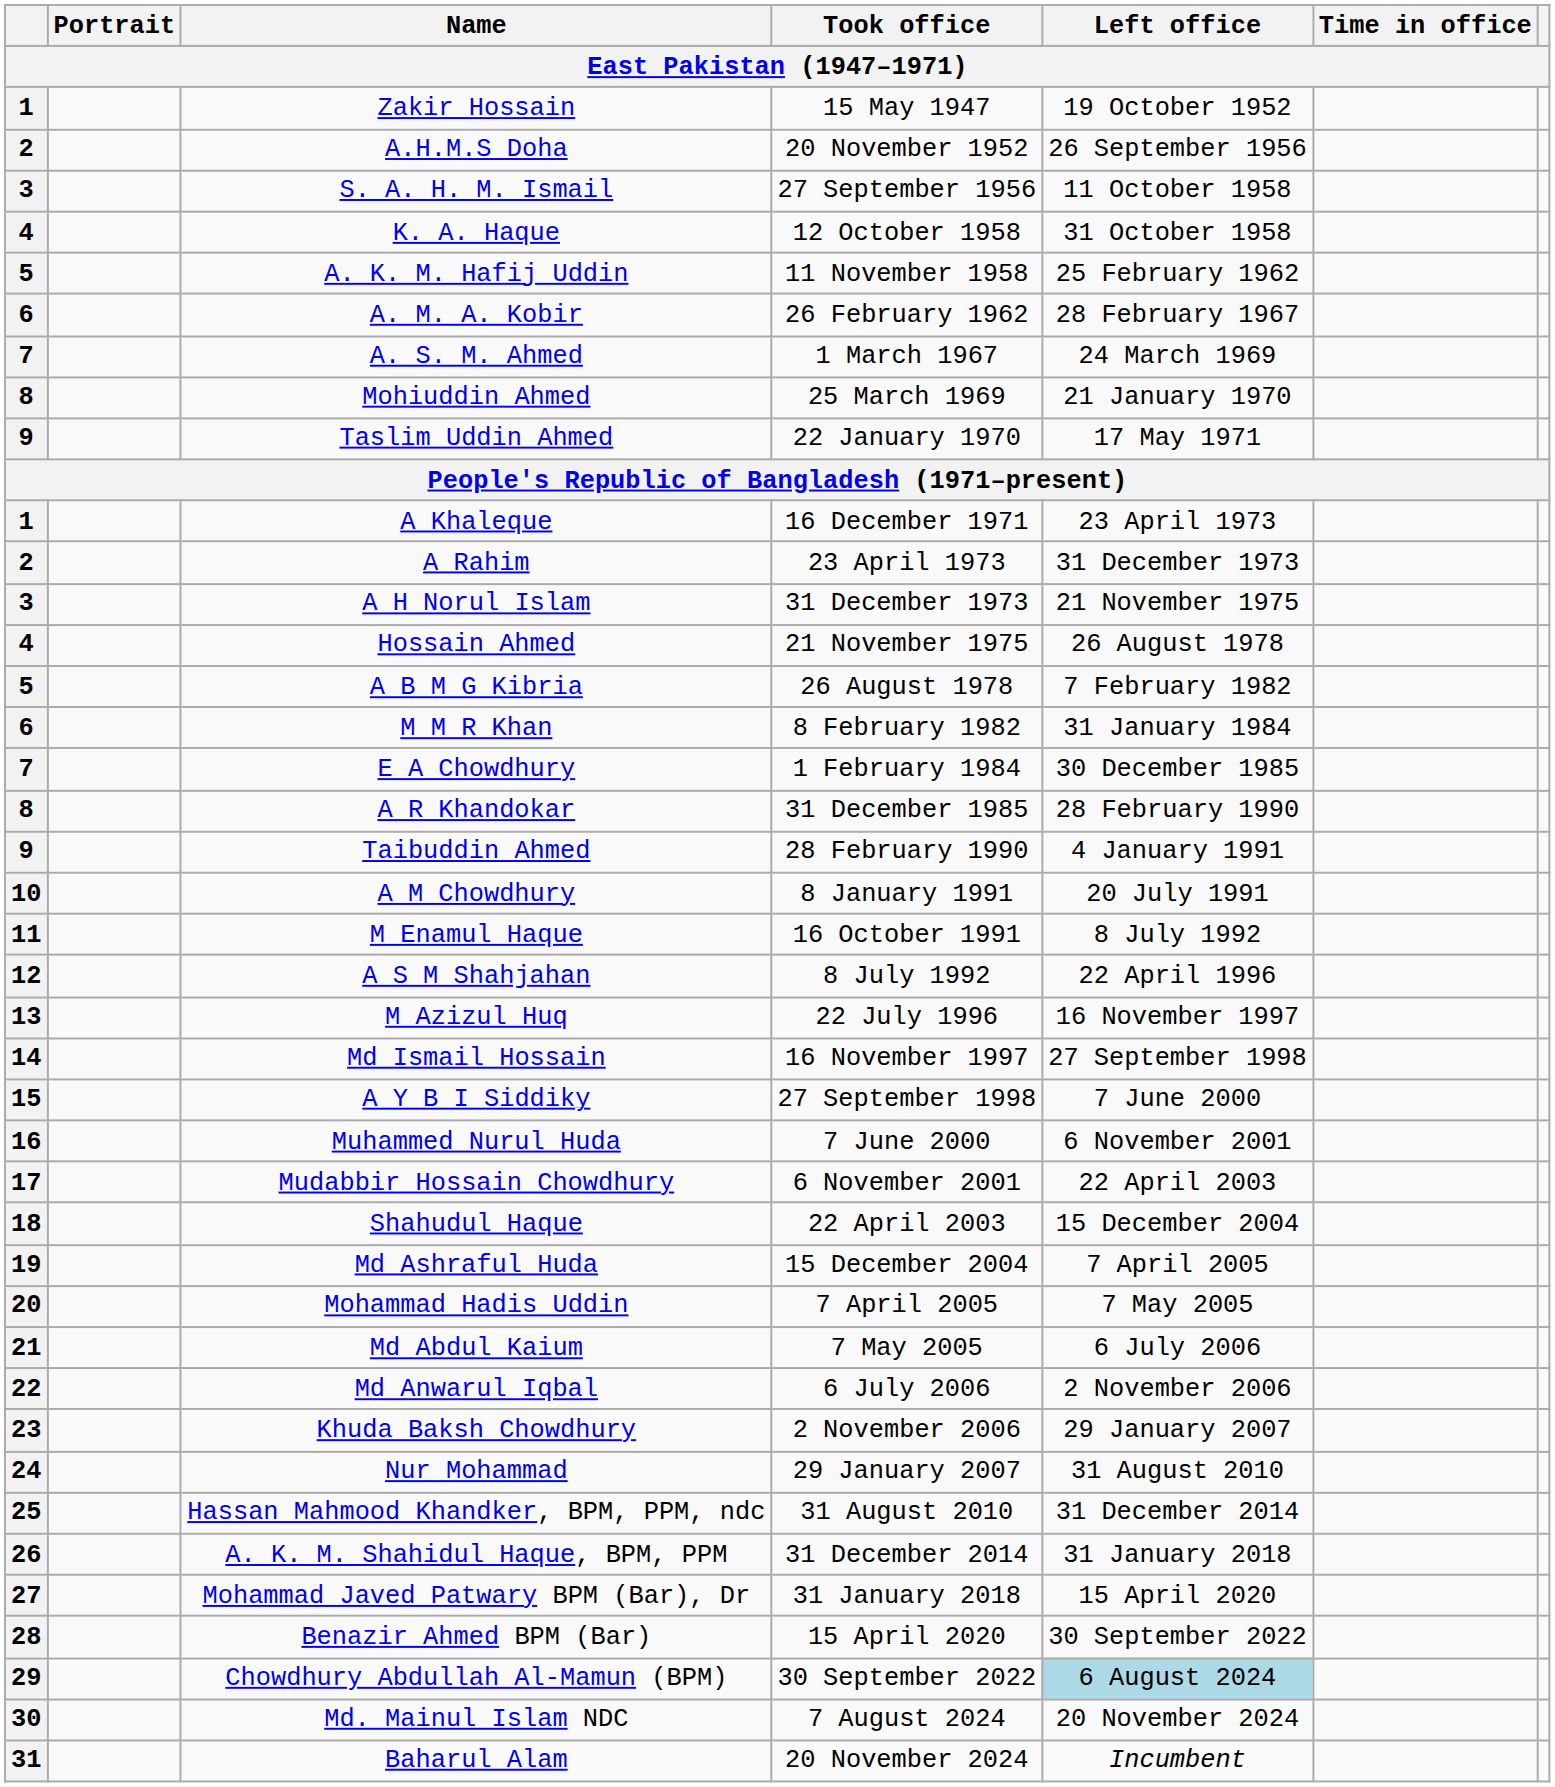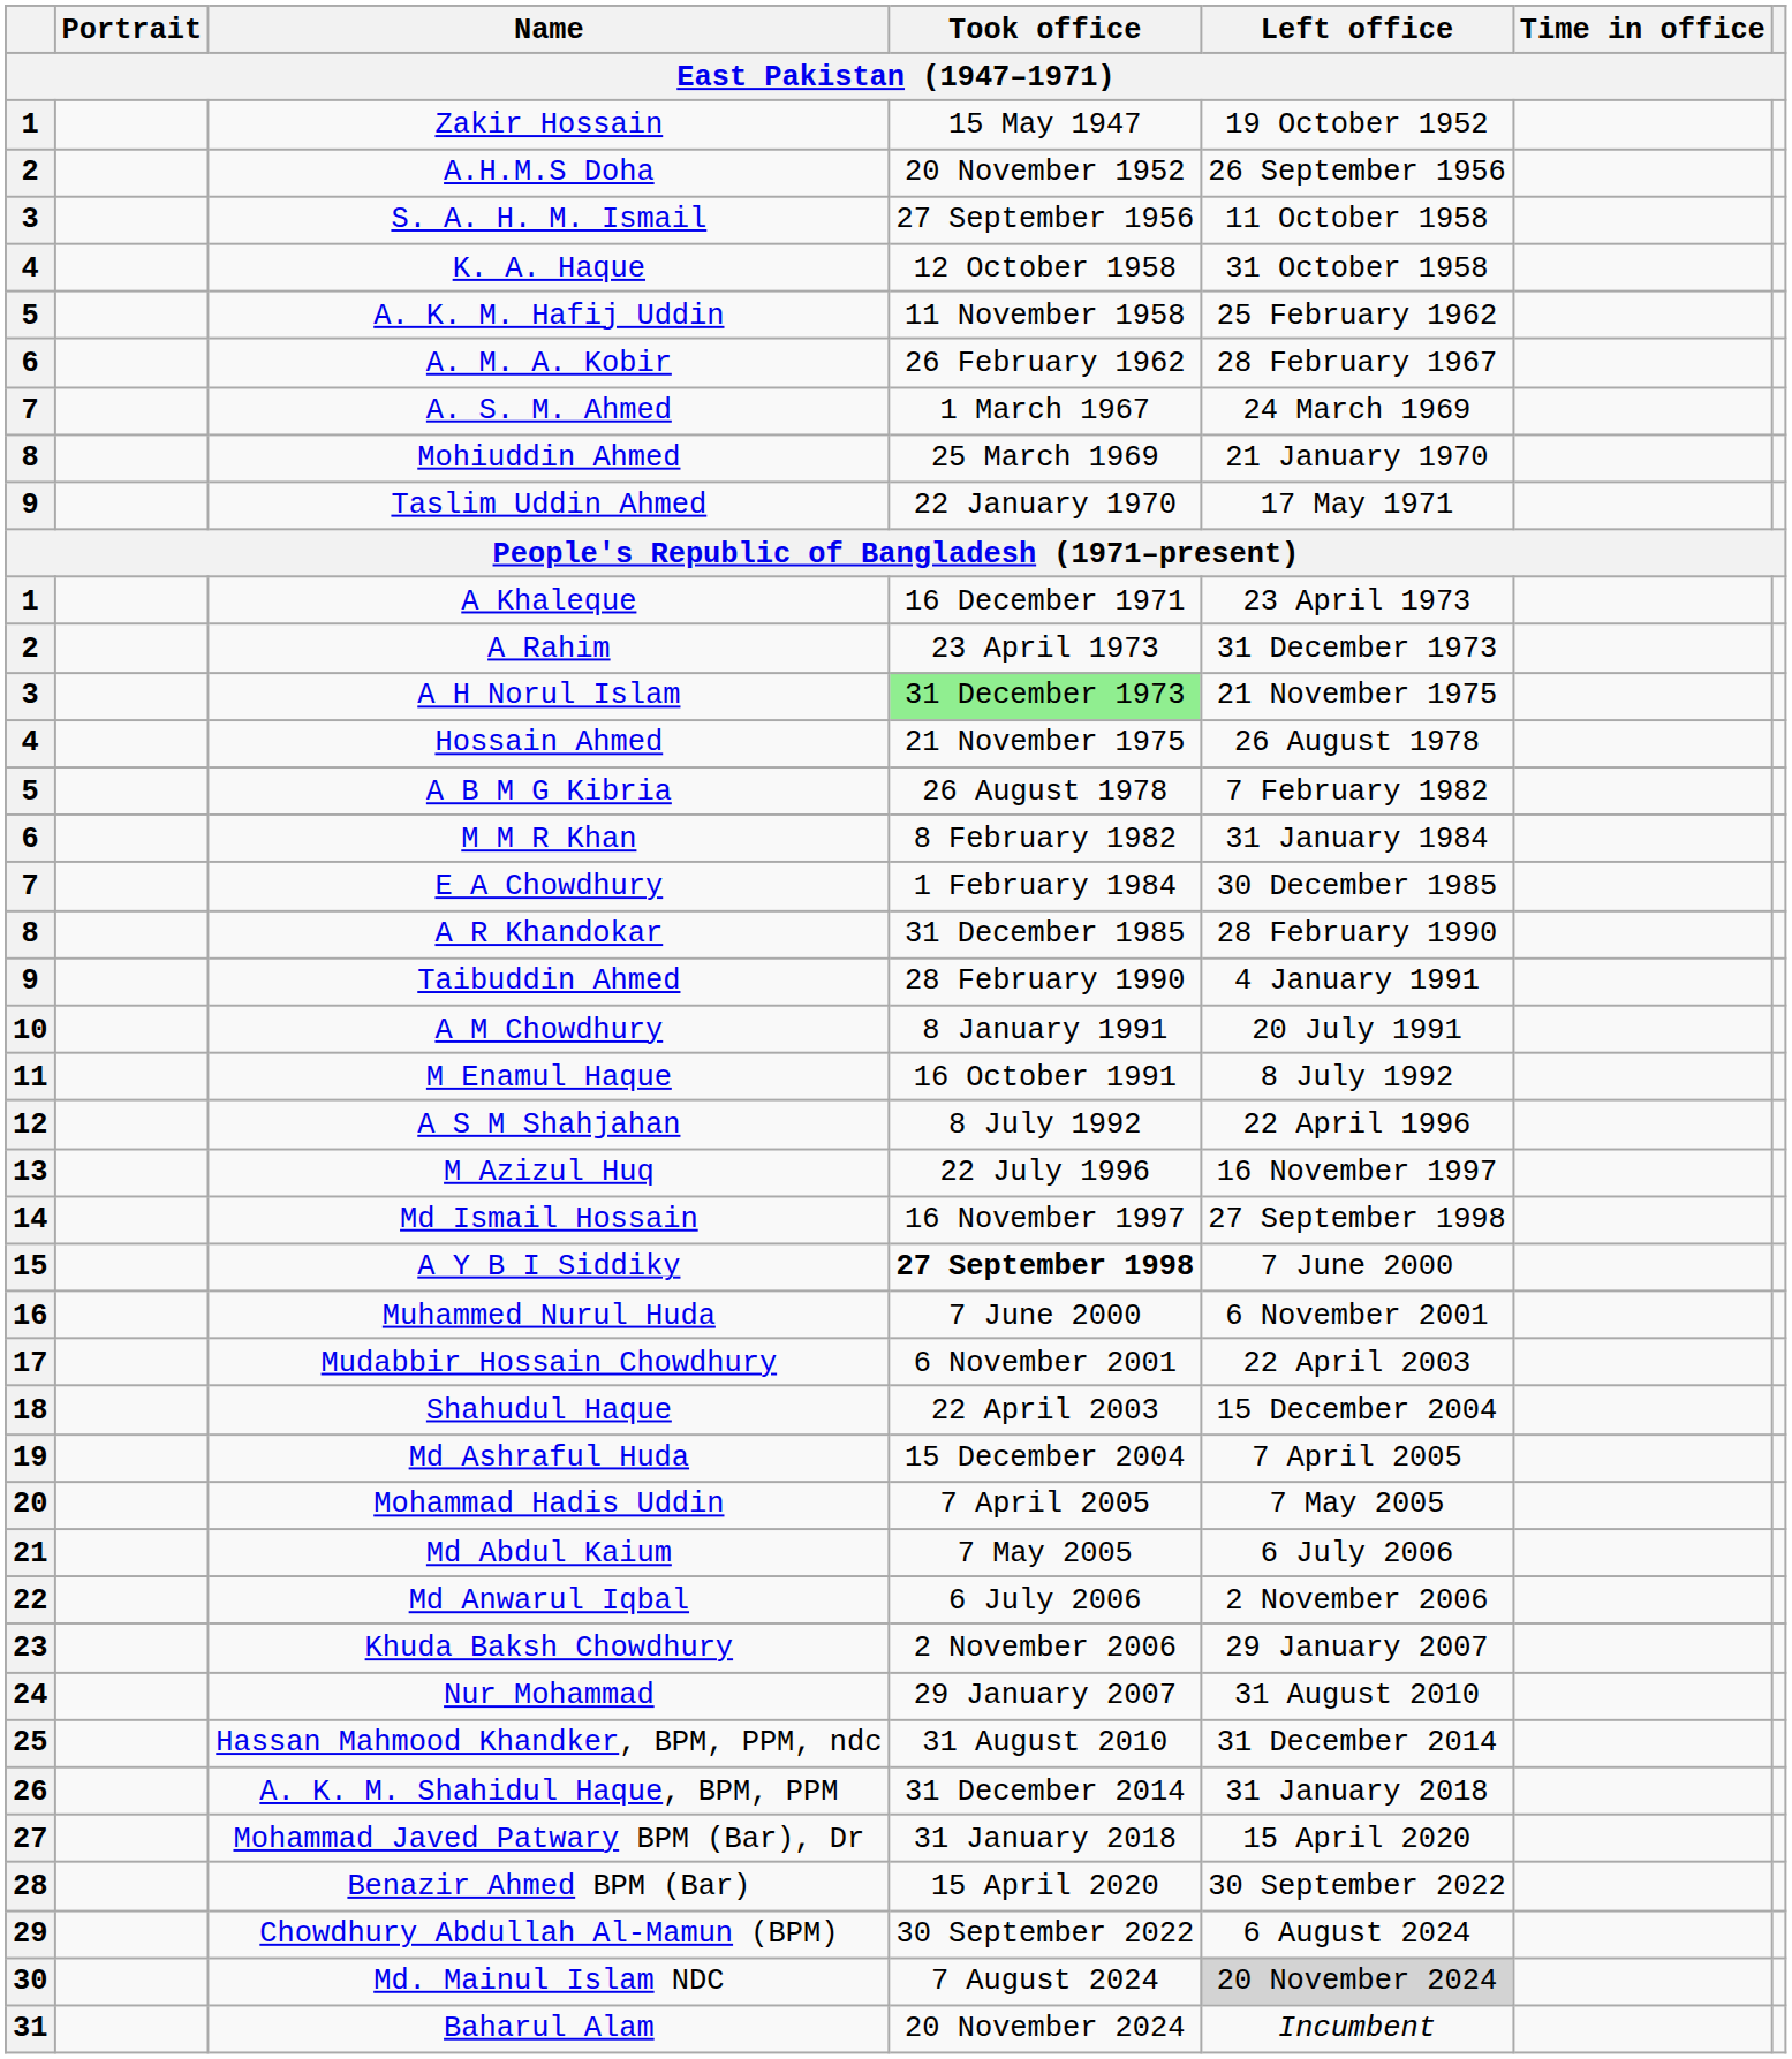A H Norul Islam | Took office: no background -> lightgreen background
A Y B I Siddiky | Took office: normal -> bold
Chowdhury Abdullah Al-Mamun (BPM) | Left office: lightblue background -> no background
Md. Mainul Islam NDC | Left office: no background -> lightgrey background
